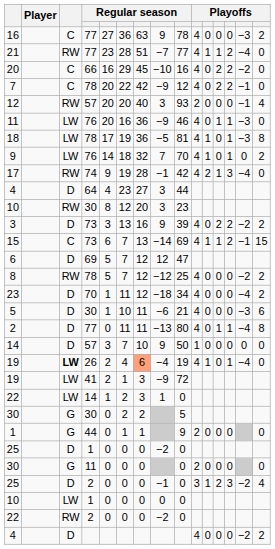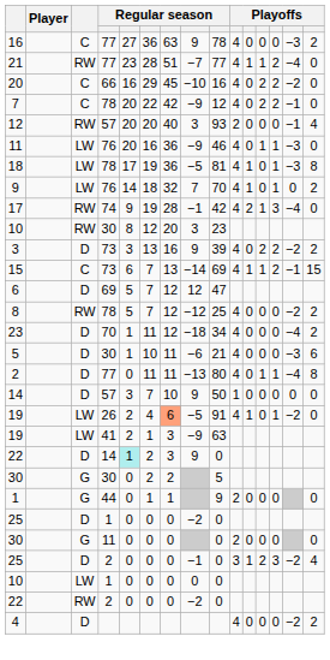- row: 4 | D | 64 | 4 | 23 | 27 | 3 | 44
19 / 26 | column 3: bold -> normal
19 / 26 | column 8: −4 -> −5
19 / 26 | column 9: 19 -> 91
19 / 26 | column 14: −4 -> −2
19 / 41 | column 9: 72 -> 63
22 / 14 | column 3: LW -> D
22 / 14 | column 5: no background -> paleturquoise background
22 / 14 | column 8: 1 -> 9
